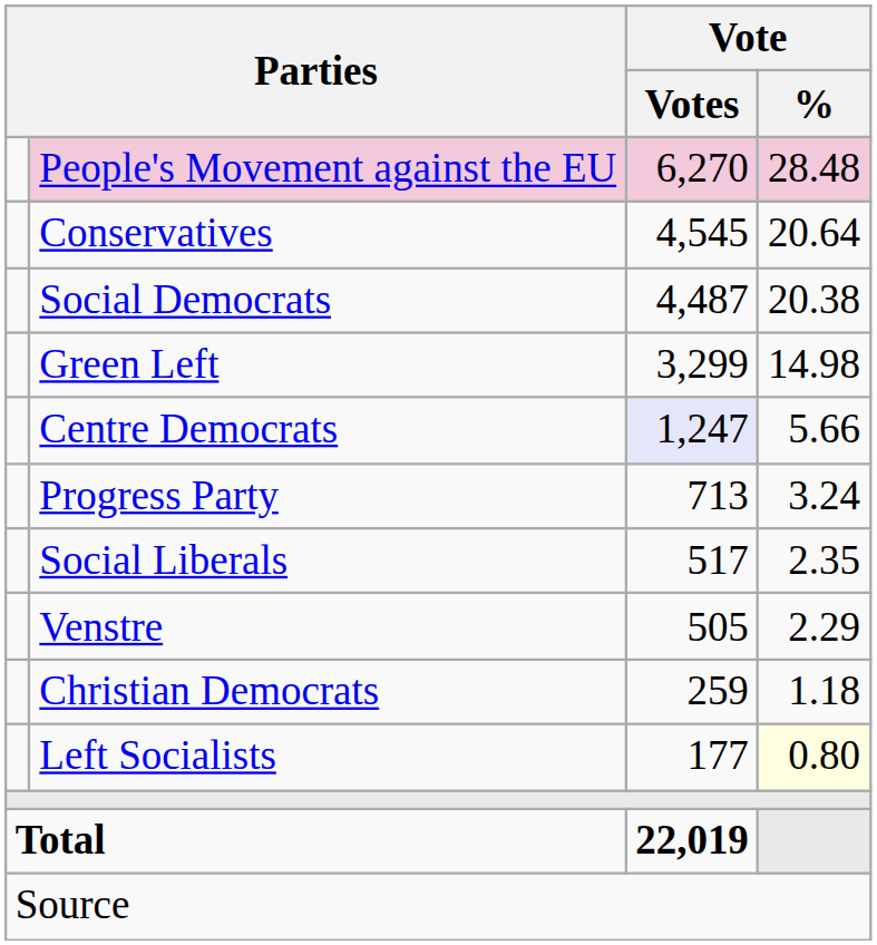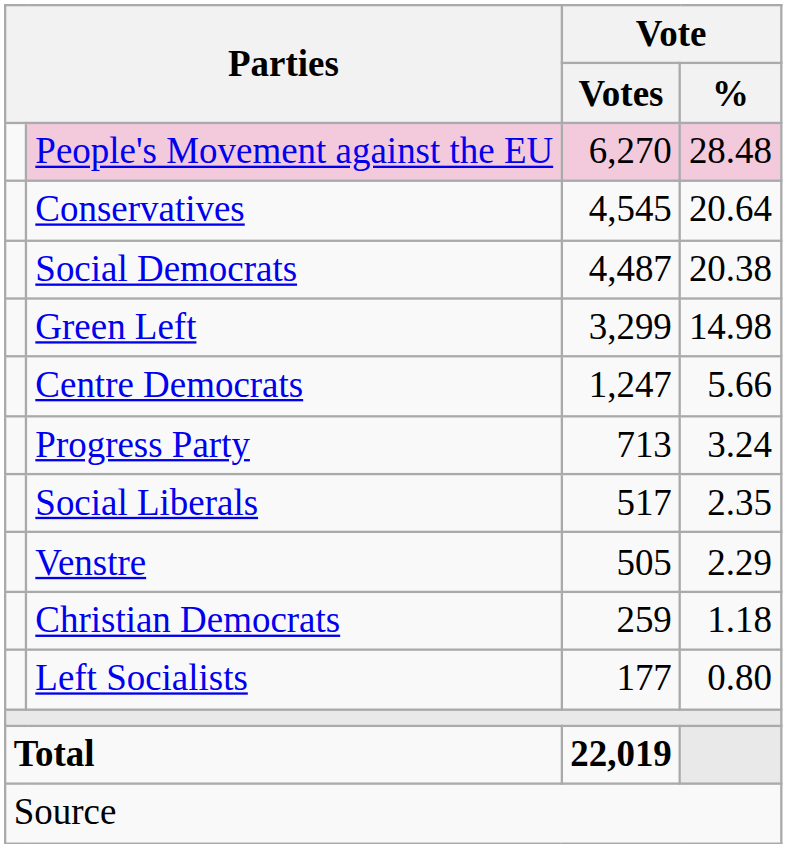Centre Democrats | Vote / Votes: lavender background -> no background
Left Socialists | Vote / %: lightyellow background -> no background
